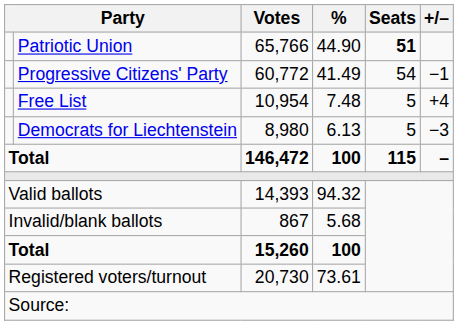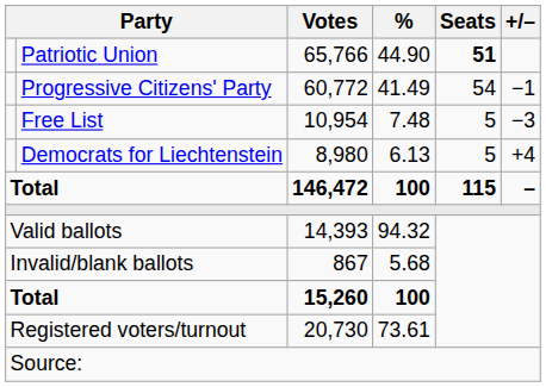Free List | +/–: +4 -> −3
Democrats for Liechtenstein | +/–: −3 -> +4
